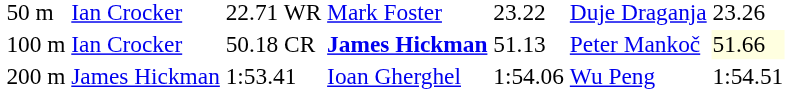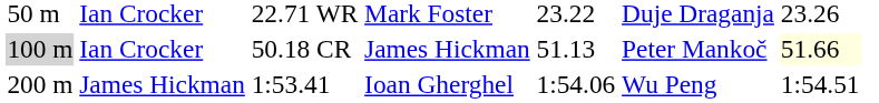Ian Crocker / 50.18 CR | column 1: no background -> lightgrey background
Ian Crocker / 50.18 CR | column 4: bold -> normal
